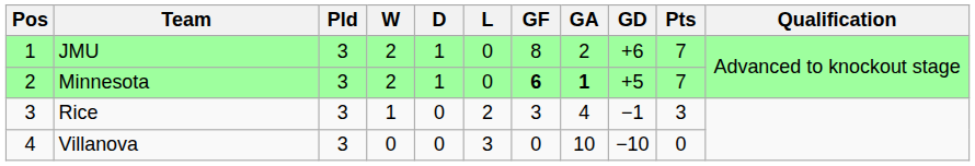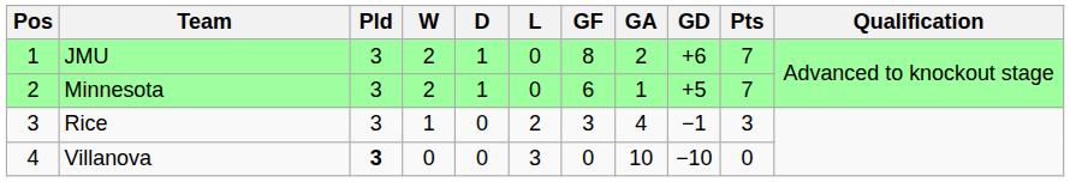Minnesota | GF: bold -> normal
Minnesota | GA: bold -> normal
Villanova | Pld: normal -> bold
